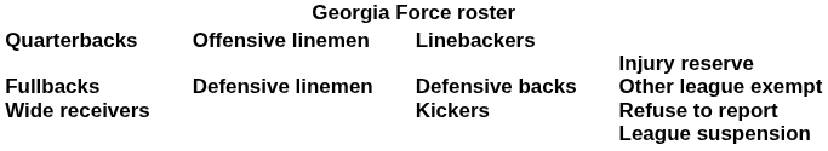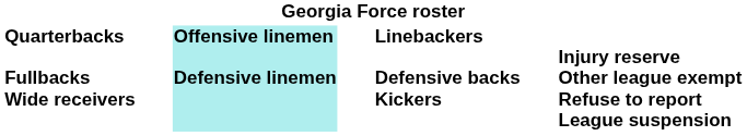Quarterbacks Fullbacks Wide receivers | column 2: no background -> paleturquoise background
